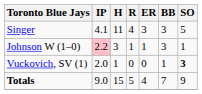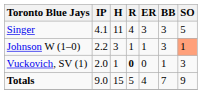Johnson W (1–0) | IP: pink background -> no background
Johnson W (1–0) | SO: no background -> lightsalmon background
Vuckovich, SV (1) | R: normal -> bold
Vuckovich, SV (1) | SO: bold -> normal
